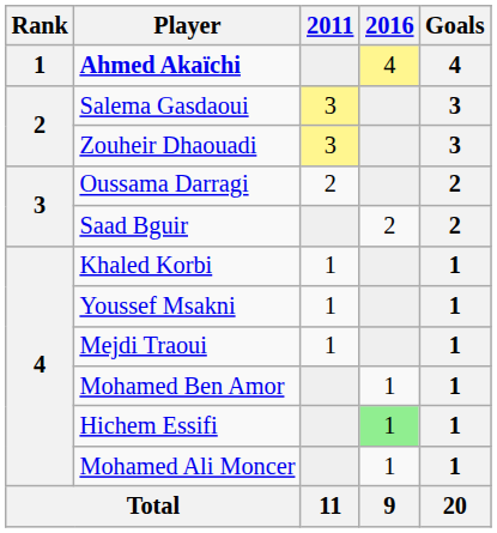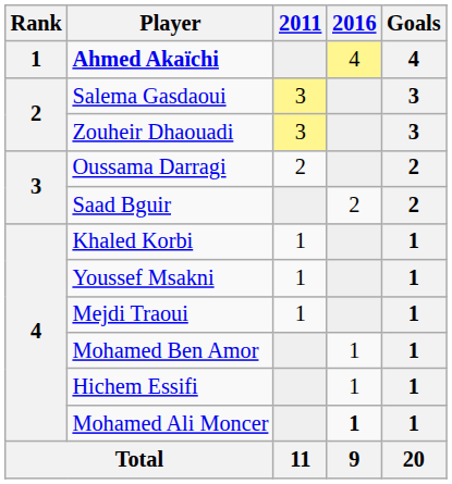Hichem Essifi | 2016: lightgreen background -> no background
Mohamed Ali Moncer | 2016: normal -> bold
